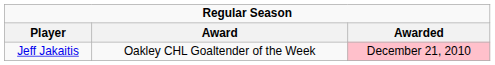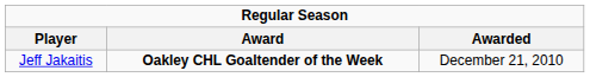Jeff Jakaitis | Award: normal -> bold
Jeff Jakaitis | Awarded: pink background -> no background
